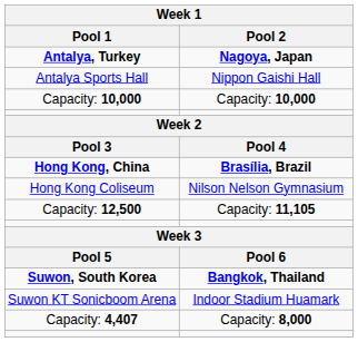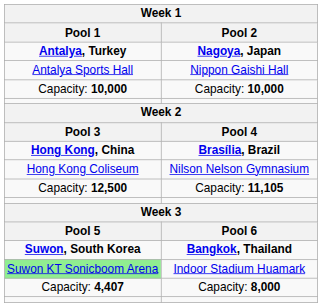row 16 | Pool 1: no background -> lightgreen background
